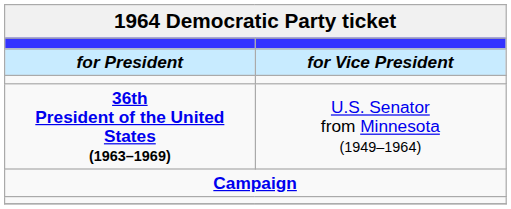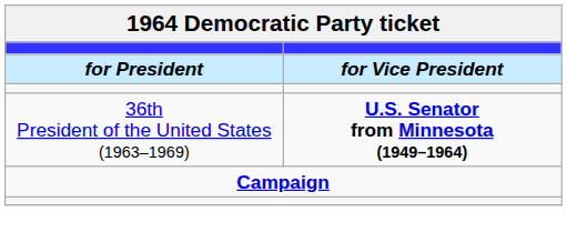36th President of the United States (1963–1969) | column 1: bold -> normal
36th President of the United States (1963–1969) | column 2: normal -> bold
